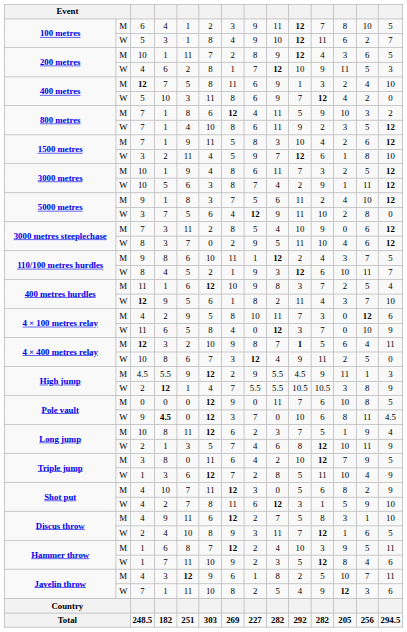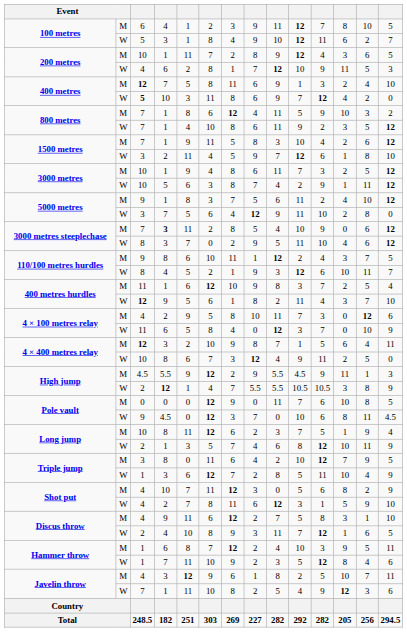400 metres / W | column 3: normal -> bold
3000 metres steeplechase / M | column 4: normal -> bold
4 × 400 metres relay / M | column 10: bold -> normal
Pole vault / W | column 4: bold -> normal
